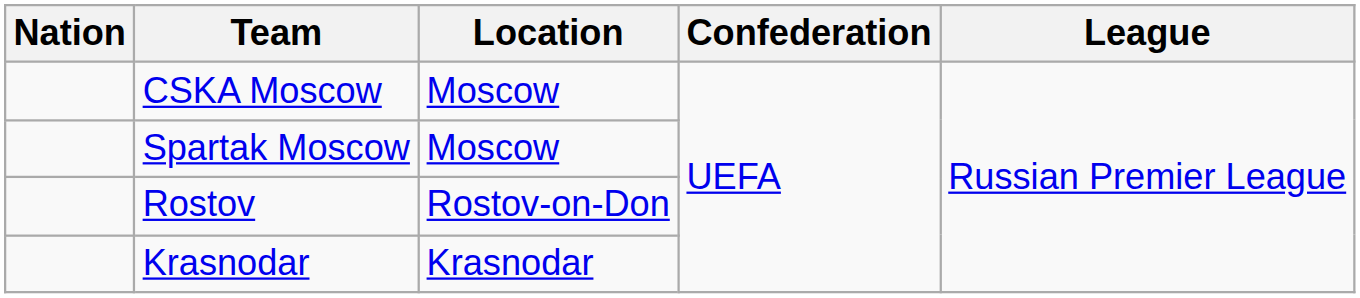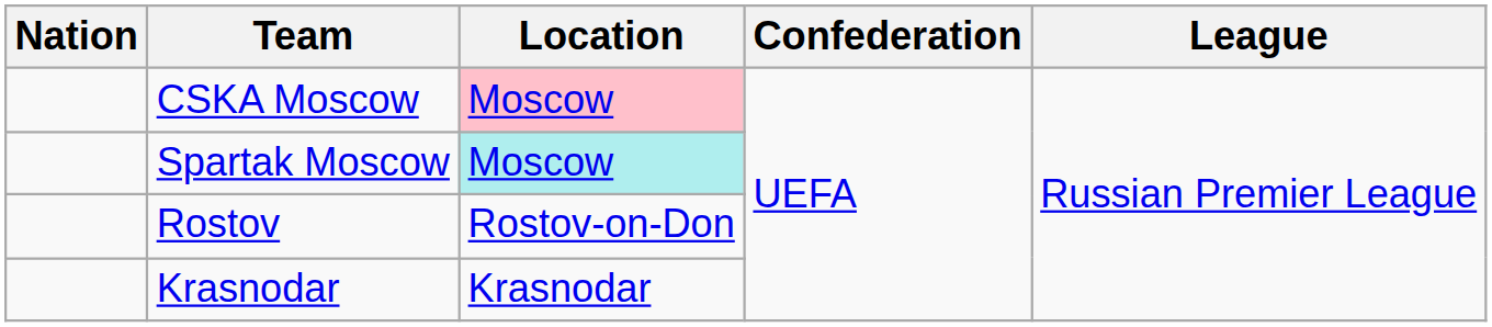CSKA Moscow | Location: no background -> pink background
Spartak Moscow | Location: no background -> paleturquoise background
